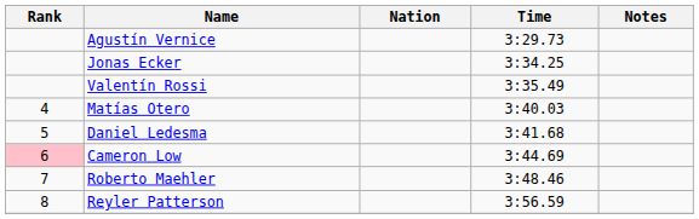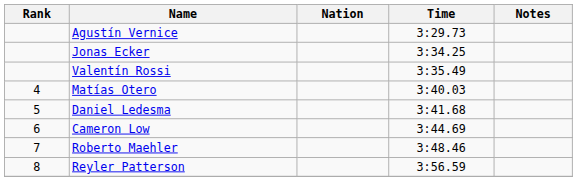Cameron Low | Rank: pink background -> no background
